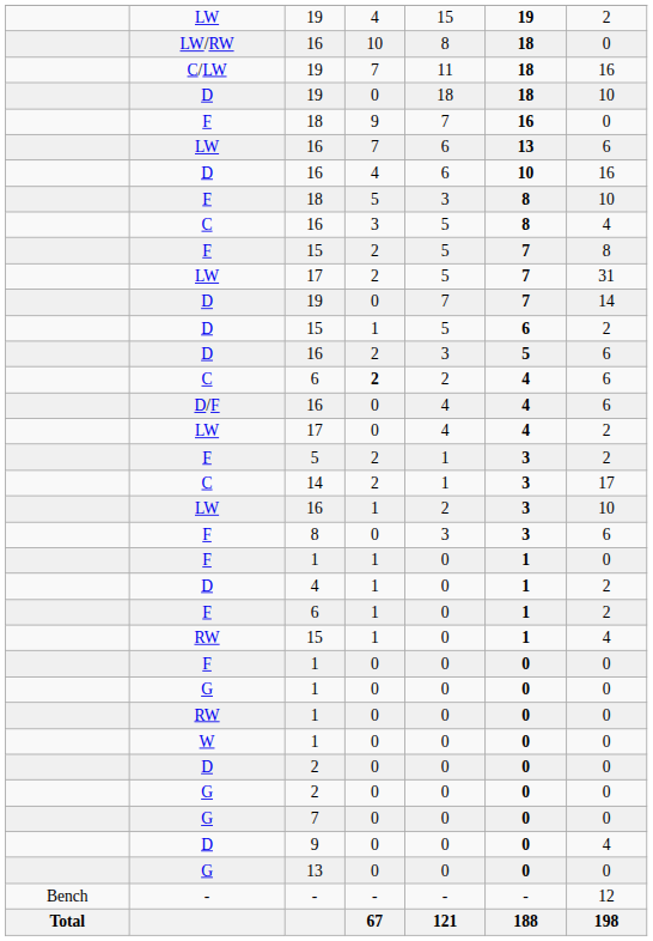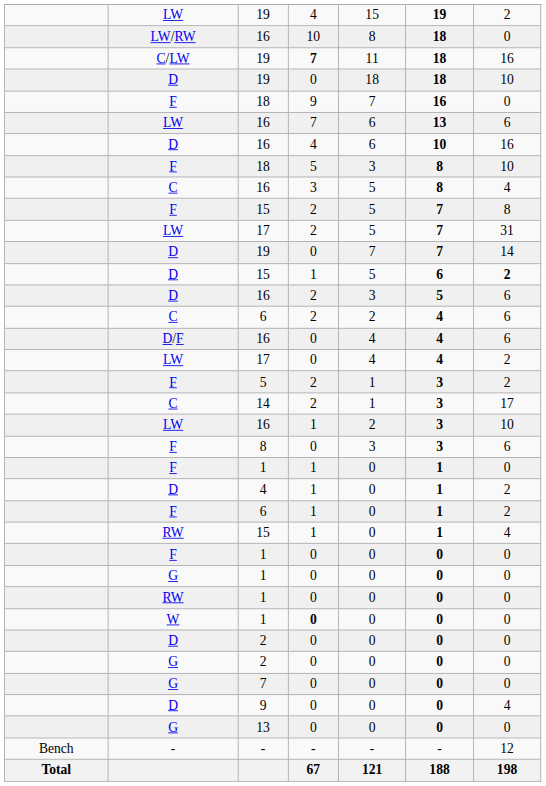C/LW / 19 | column 4: normal -> bold
D / 15 | column 7: normal -> bold
C / 6 | column 4: bold -> normal
W / 1 | column 4: normal -> bold
